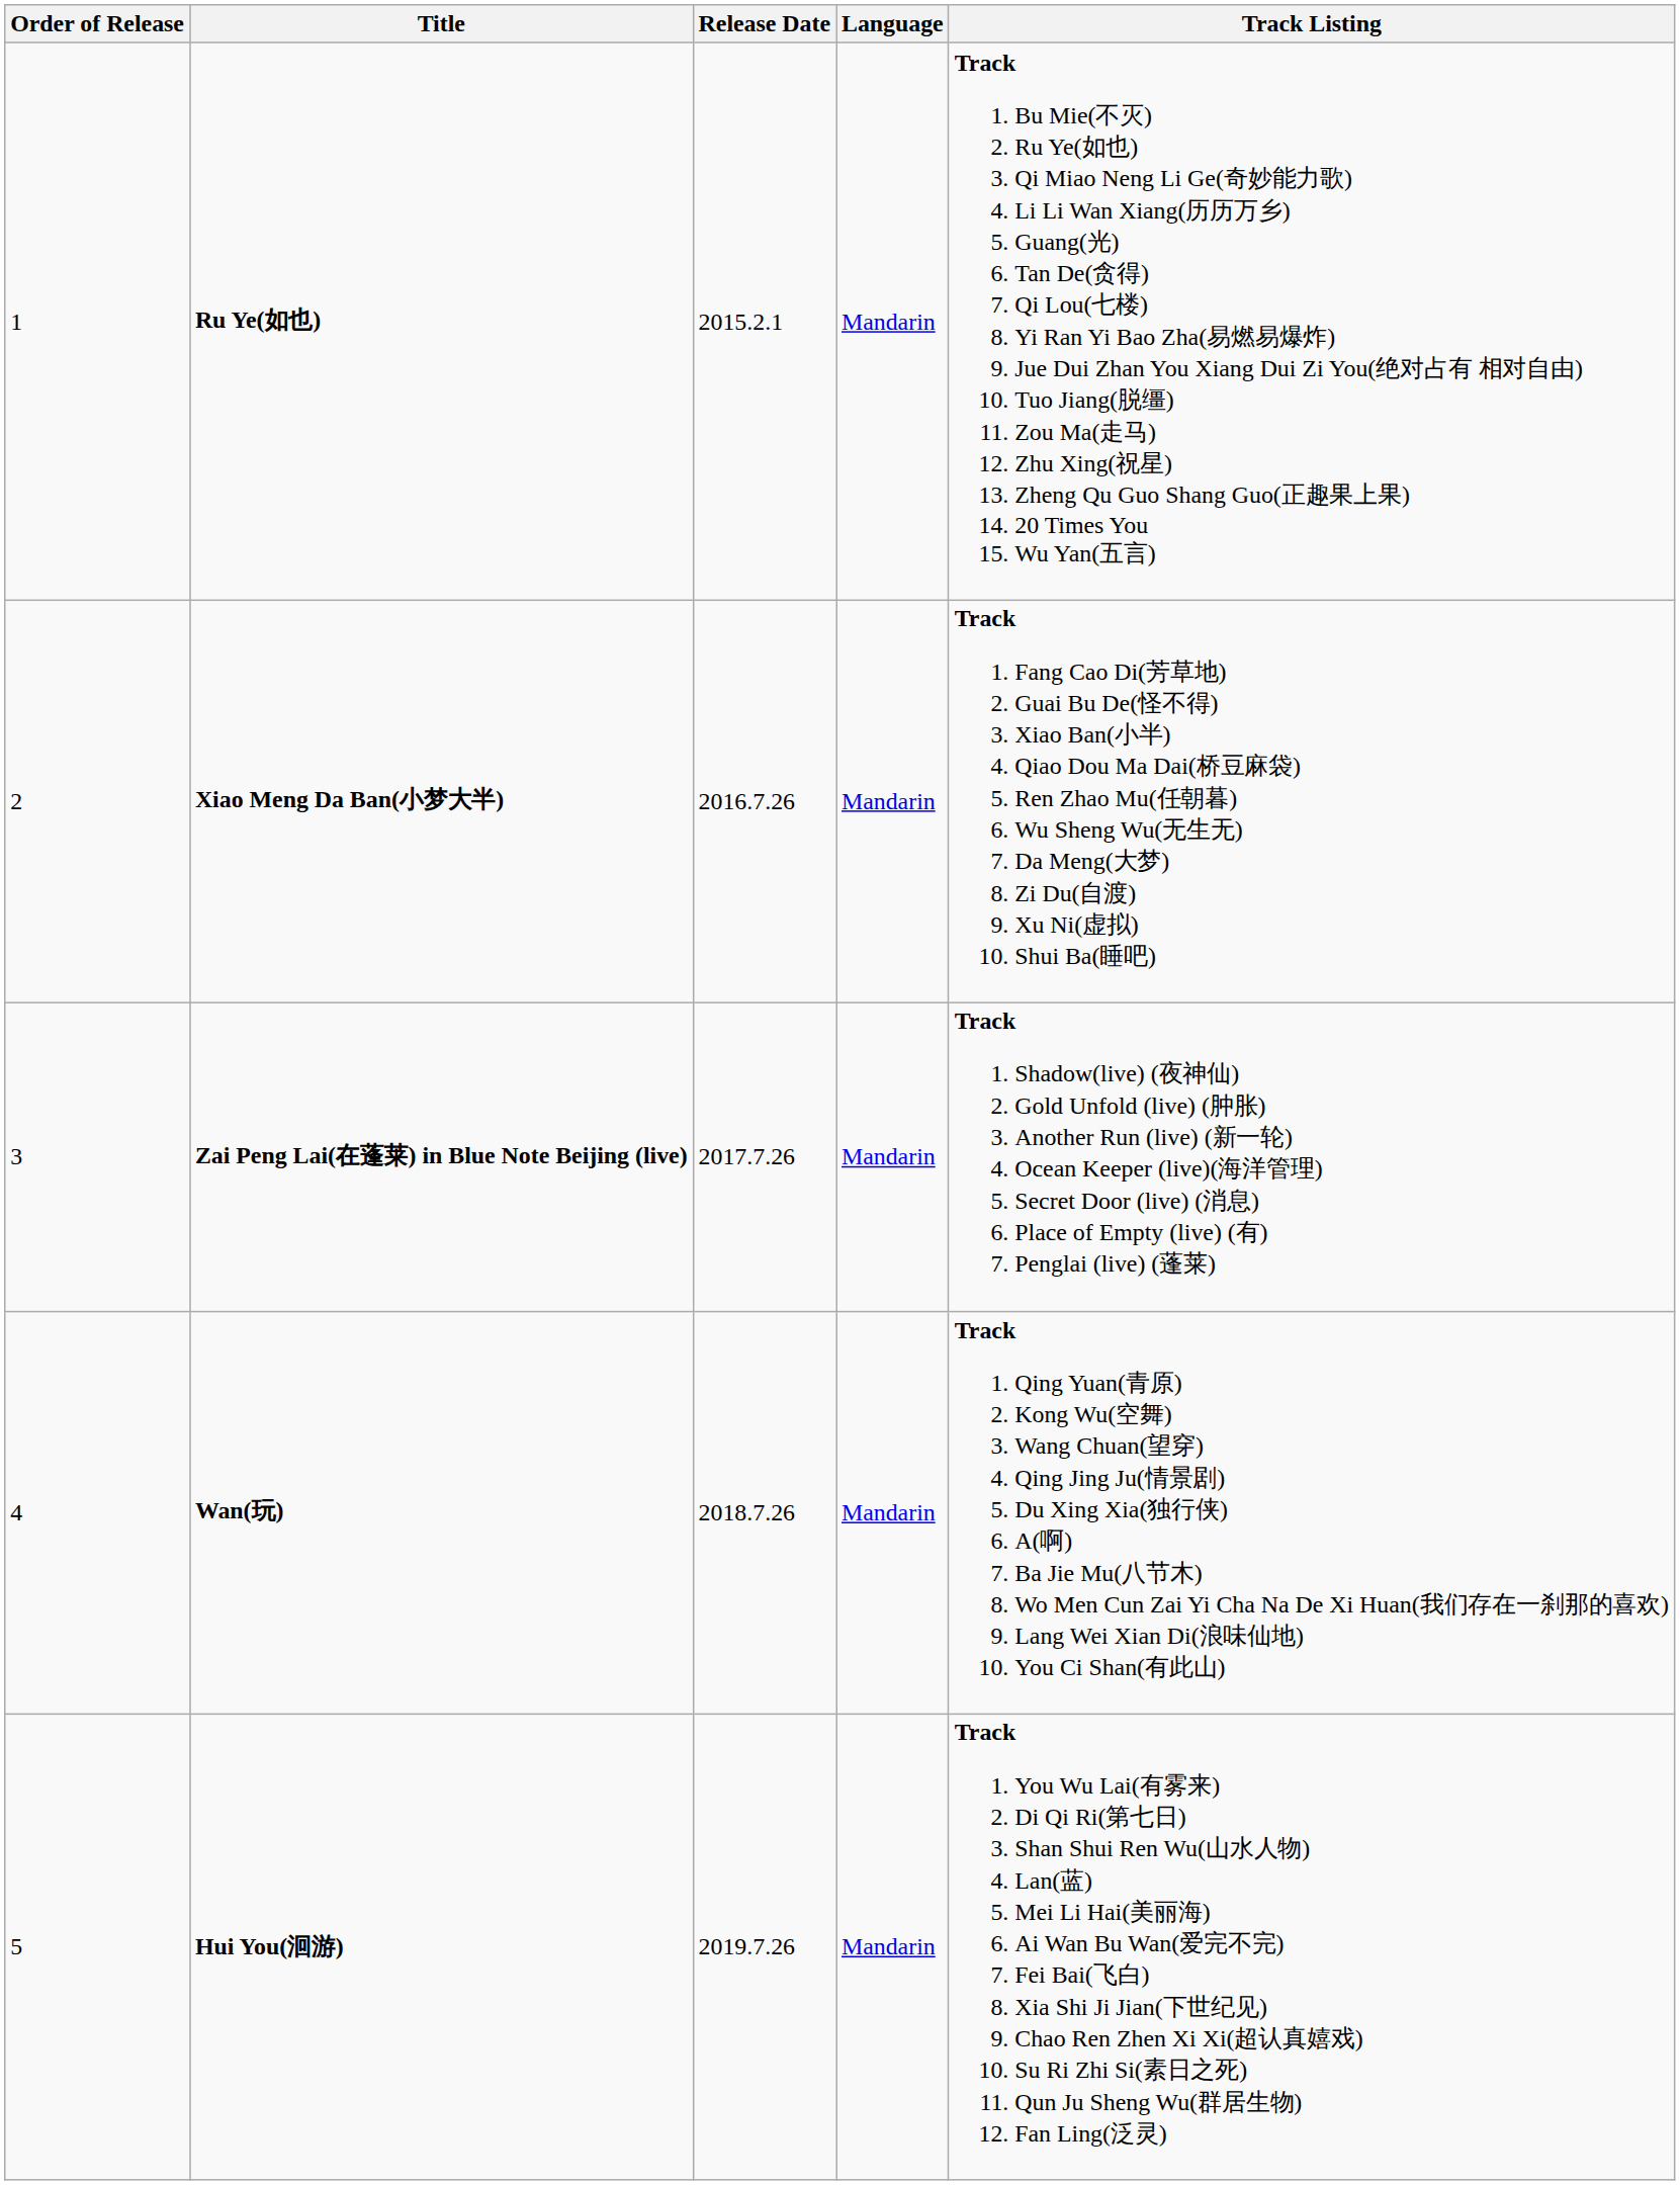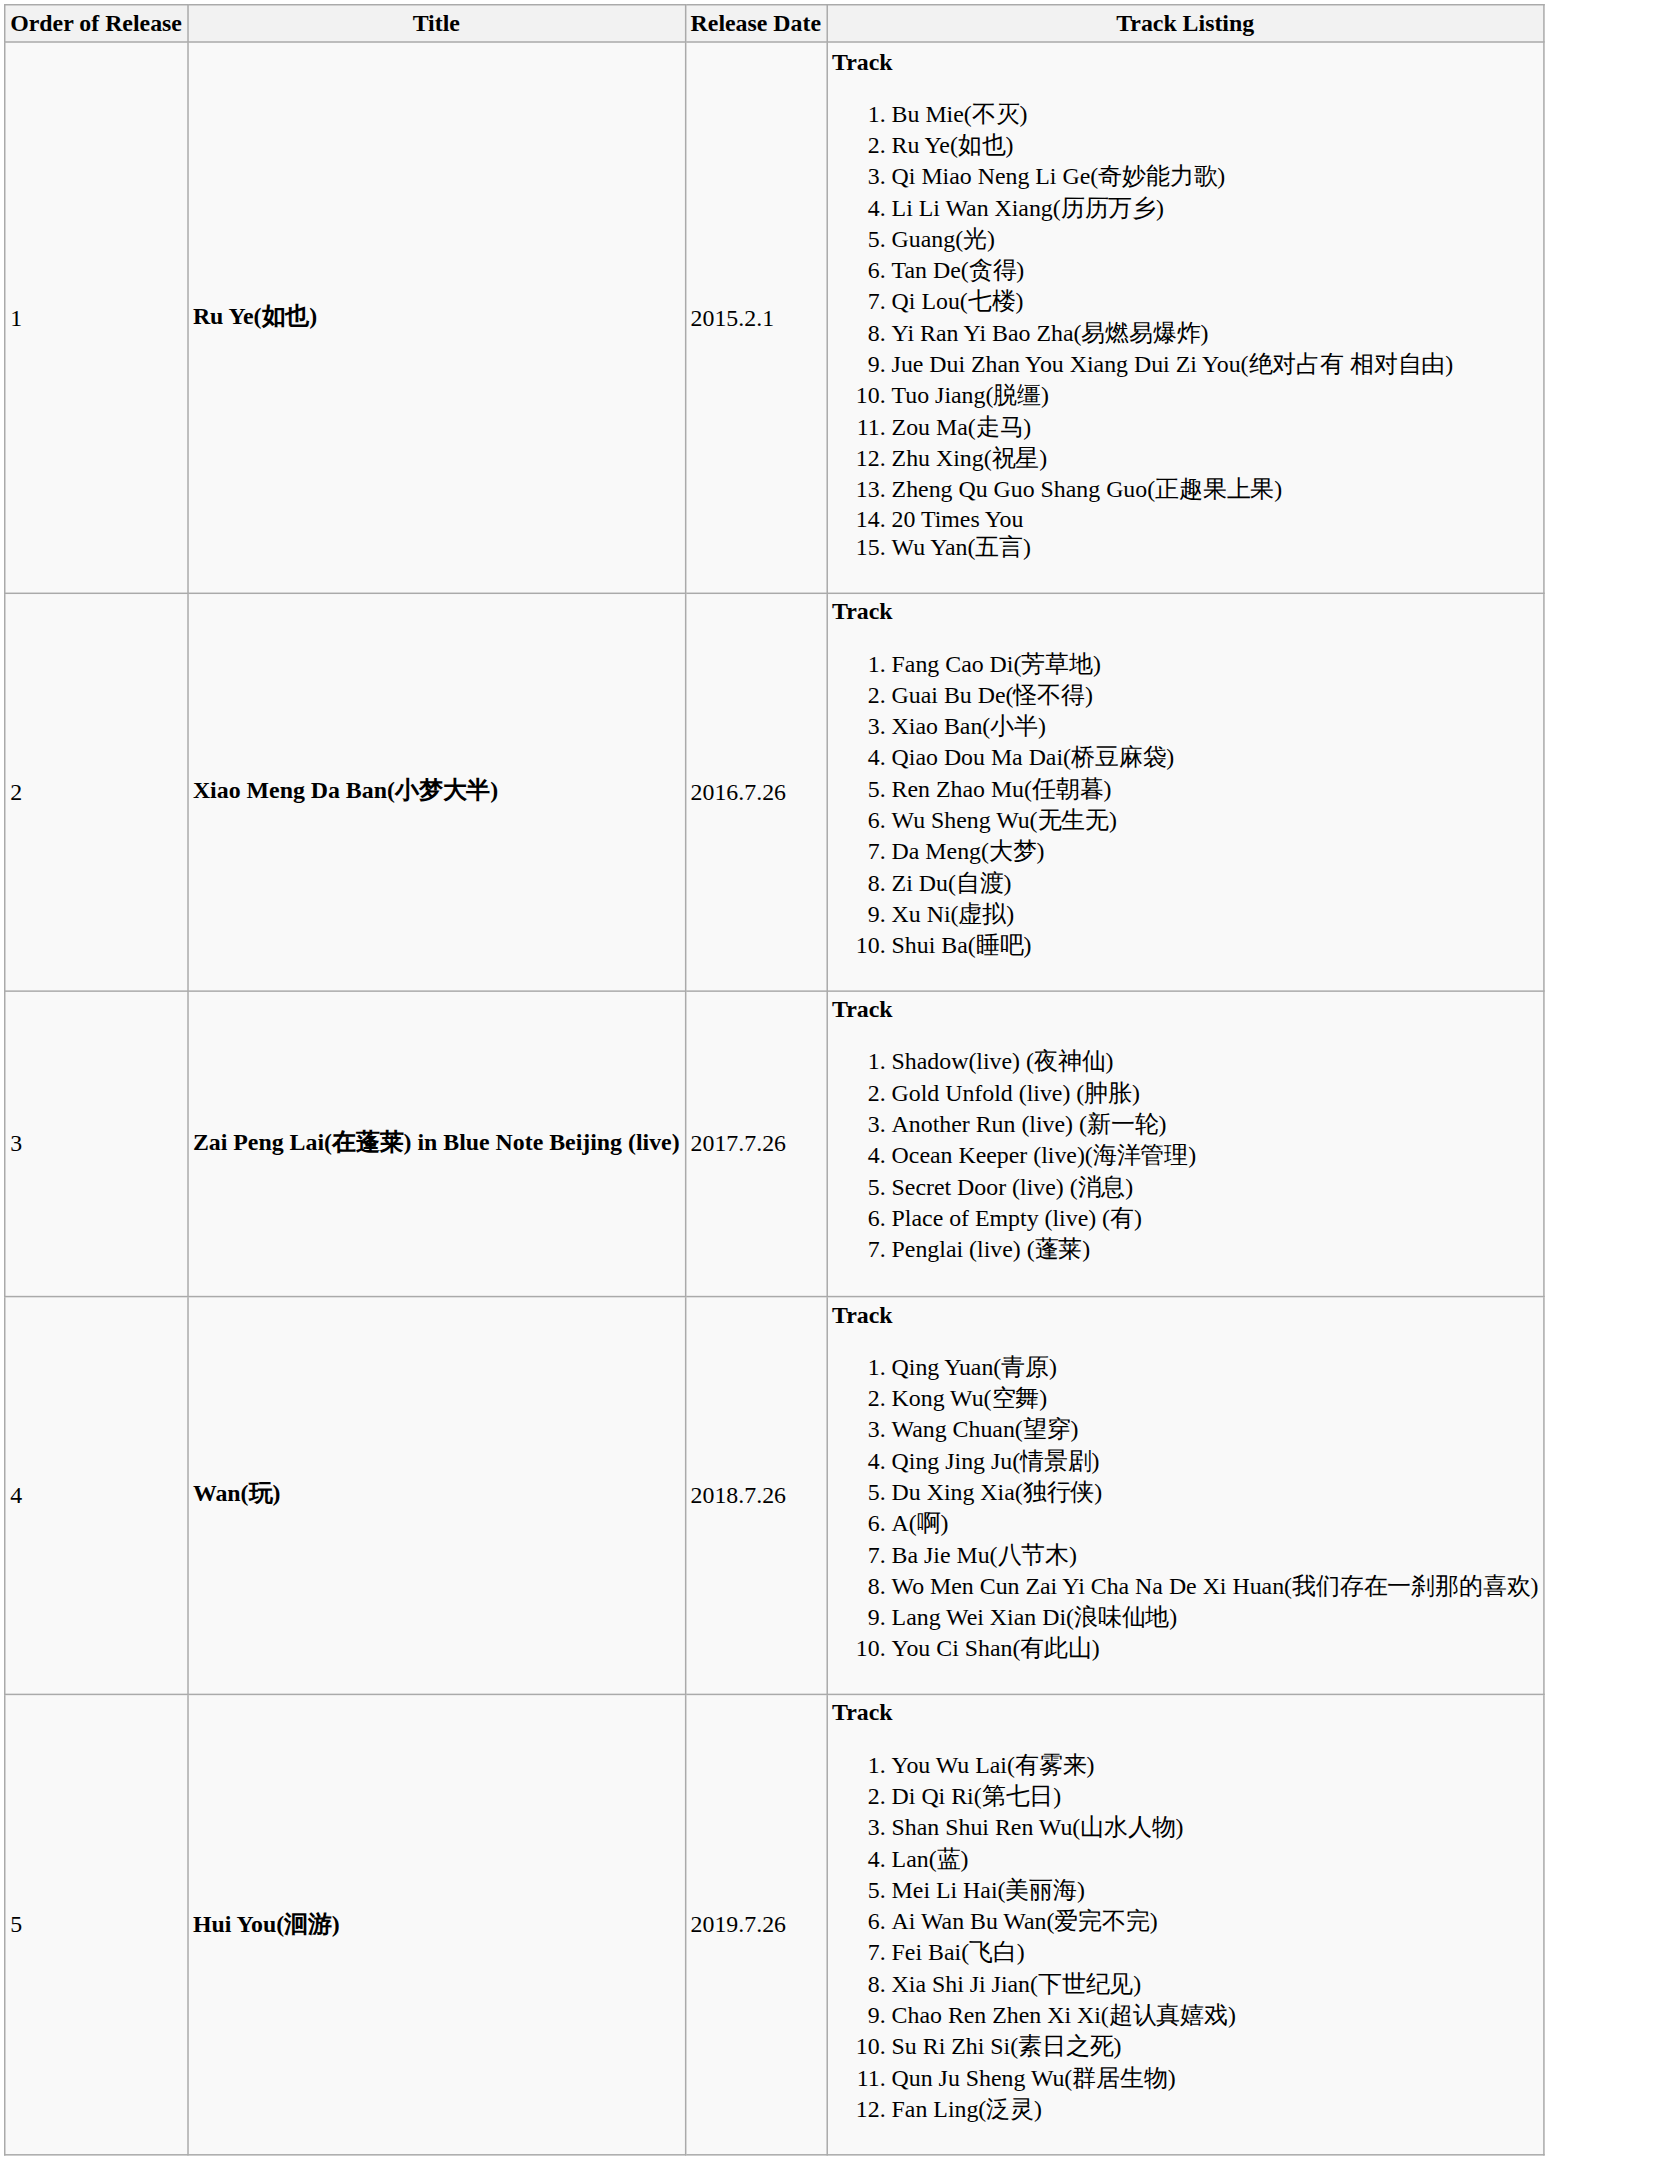- column: Language | Mandarin | Mandarin | Mandarin | Mandarin | Mandarin
